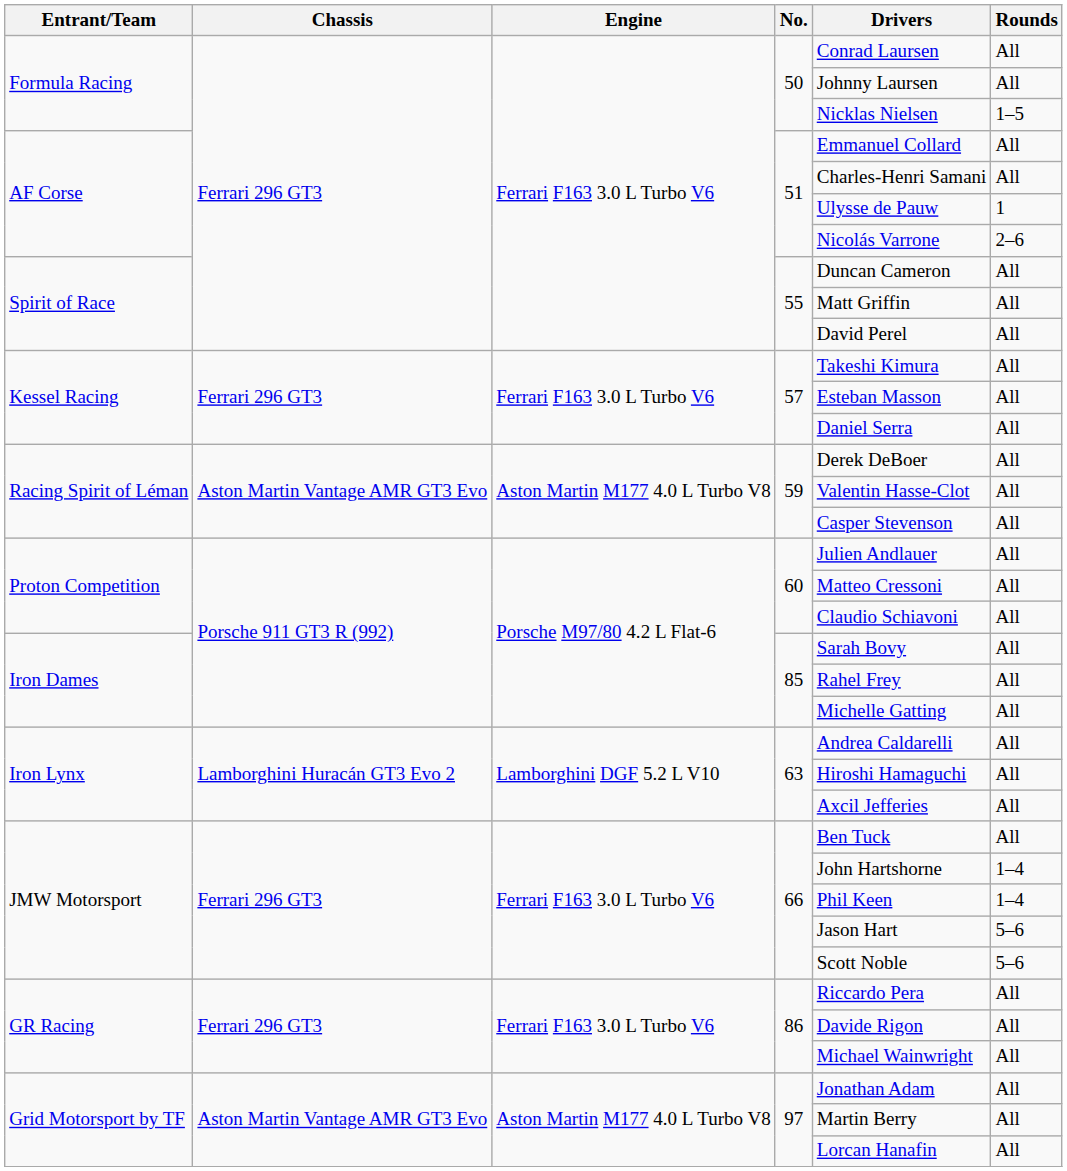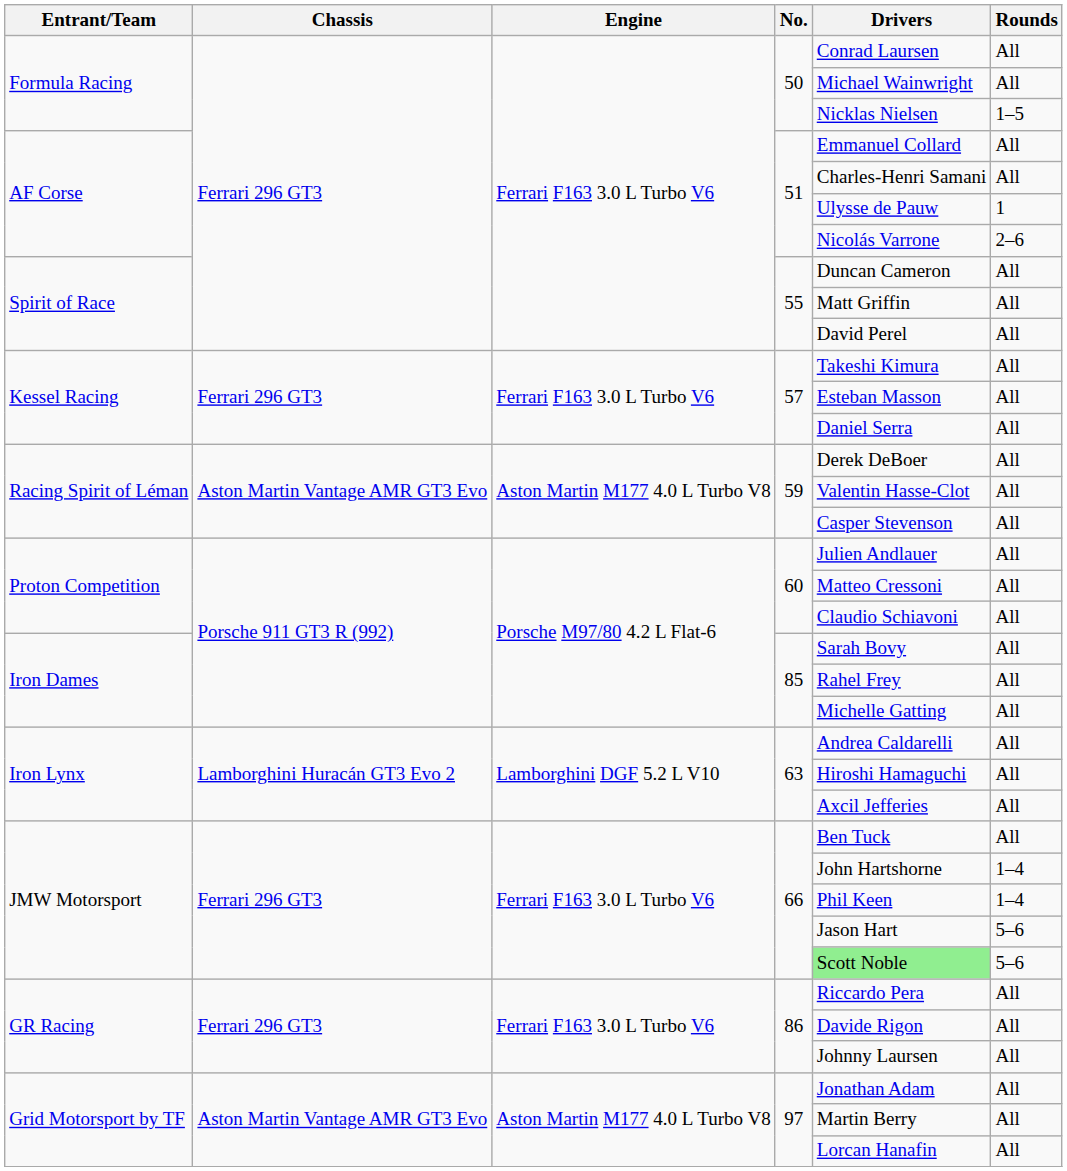row 3 | Drivers: Johnny Laursen -> Michael Wainwright
row 31 | Drivers: no background -> lightgreen background
row 34 | Drivers: Michael Wainwright -> Johnny Laursen
